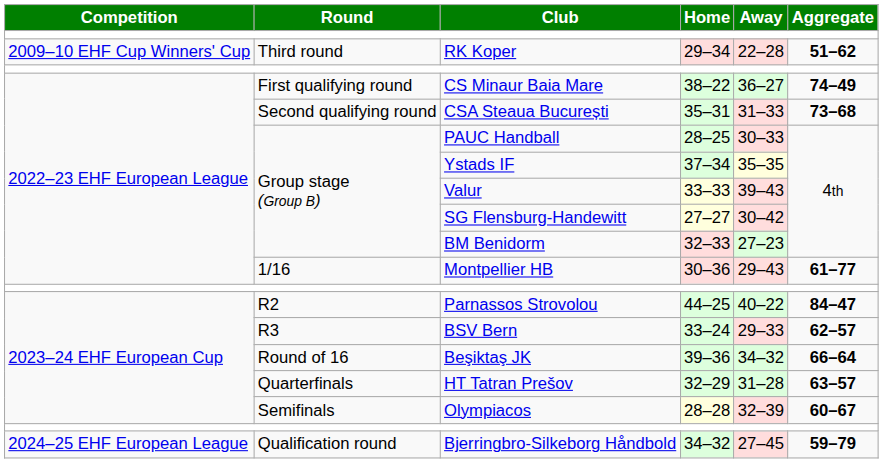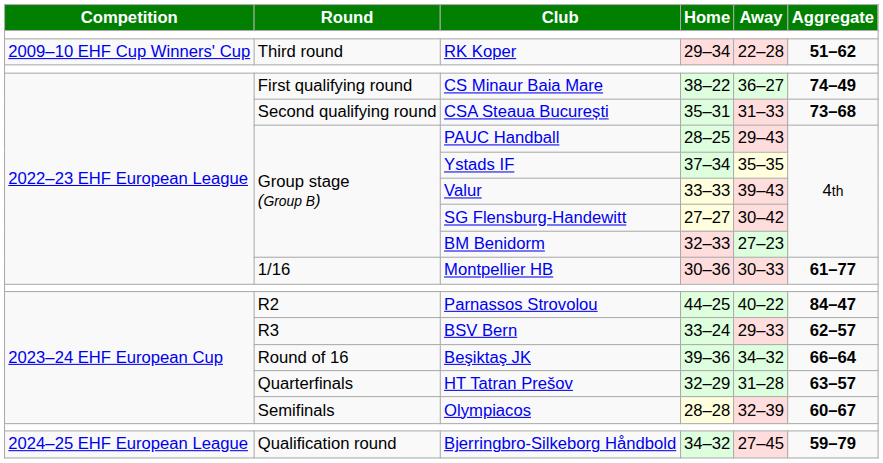PAUC Handball | Away: 30–33 -> 29–43
Montpellier HB | Away: 29–43 -> 30–33
